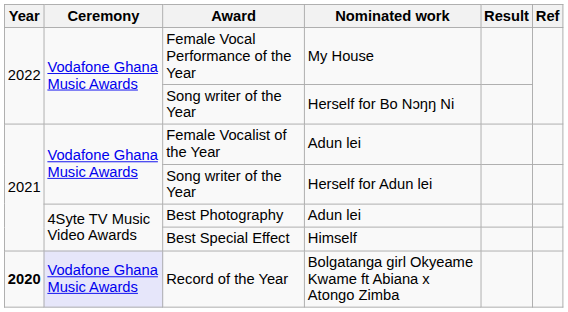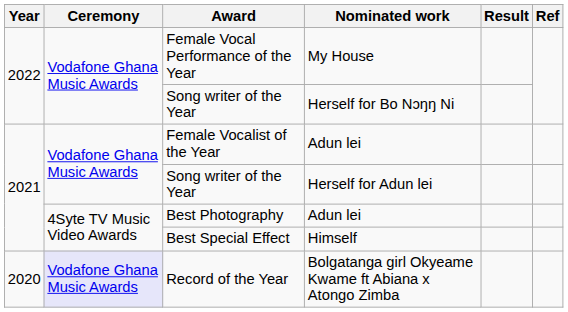Record of the Year | Year: bold -> normal
